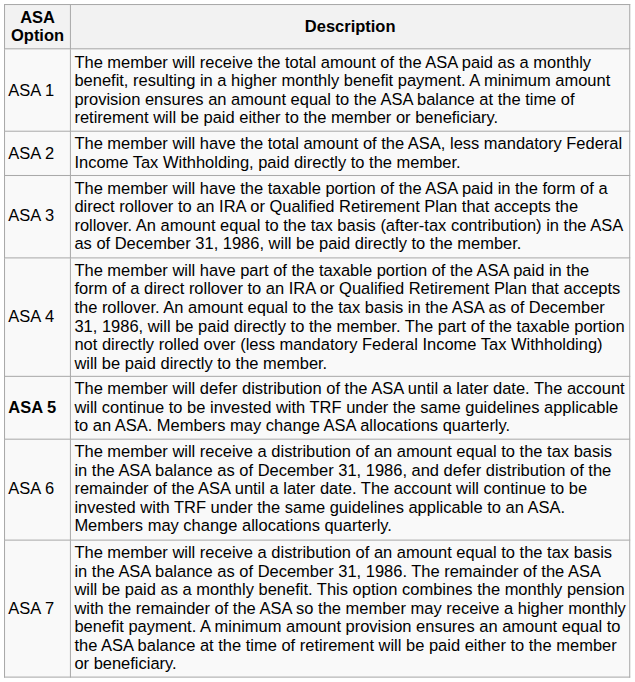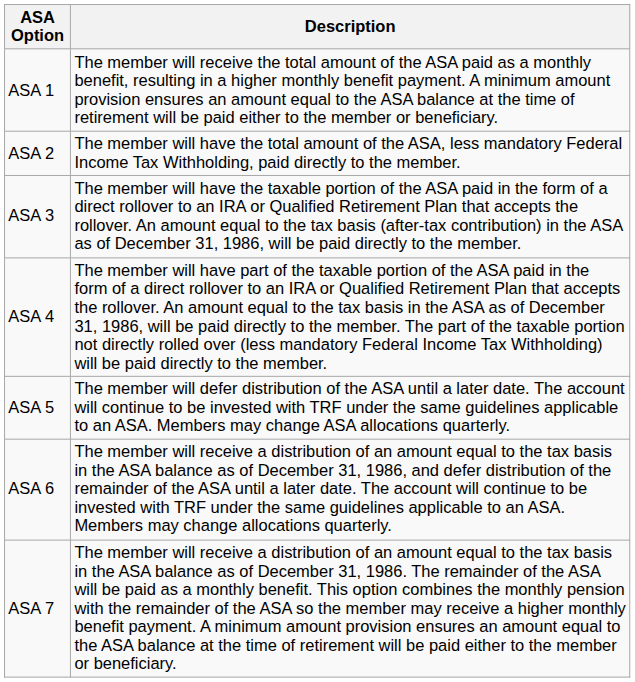ASA 5 | ASA Option: bold -> normal
